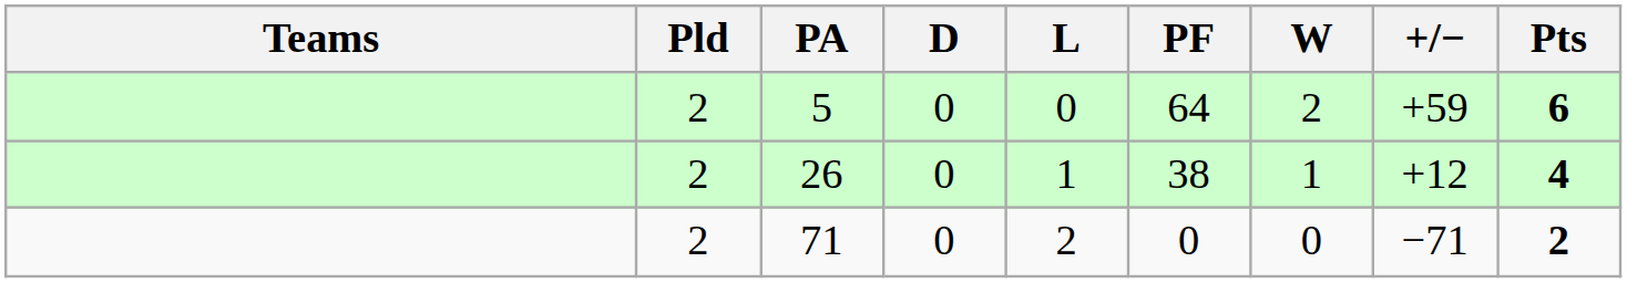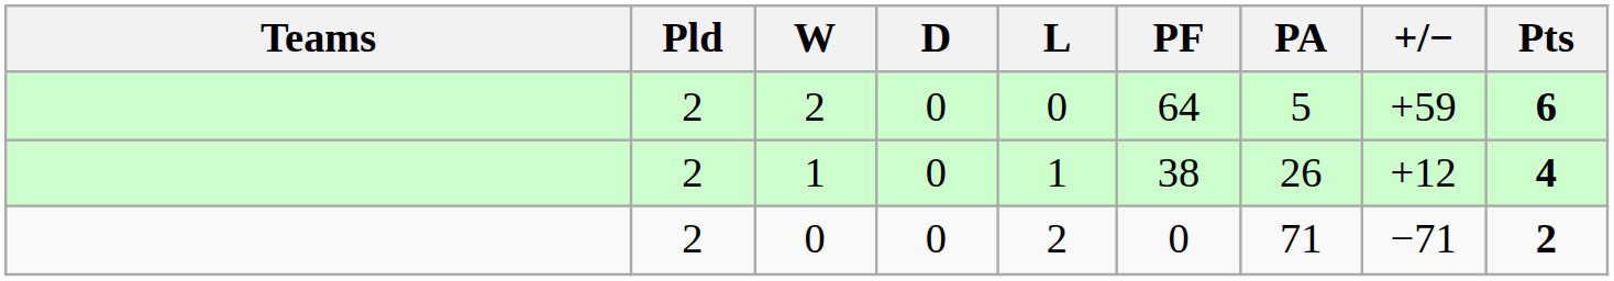columns swapped: W <-> PA
